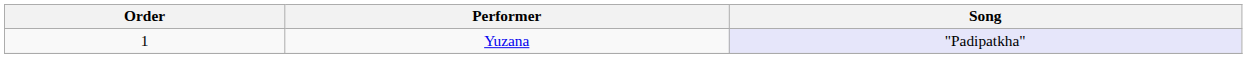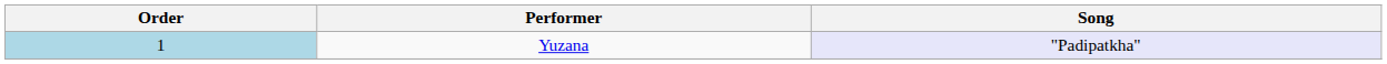Yuzana | Order: no background -> lightblue background
